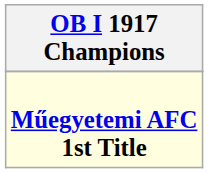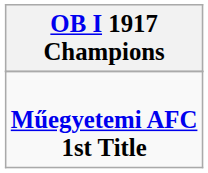row 2 | column 1: lightyellow background -> no background
